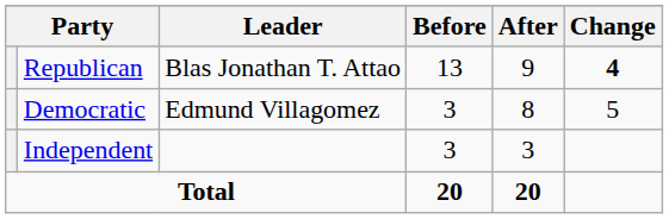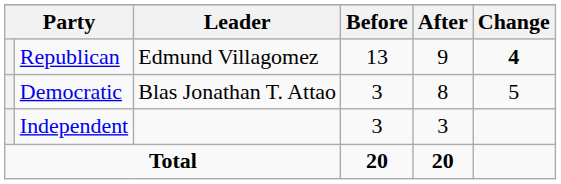Republican | Leader: Blas Jonathan T. Attao -> Edmund Villagomez
Democratic | Leader: Edmund Villagomez -> Blas Jonathan T. Attao
